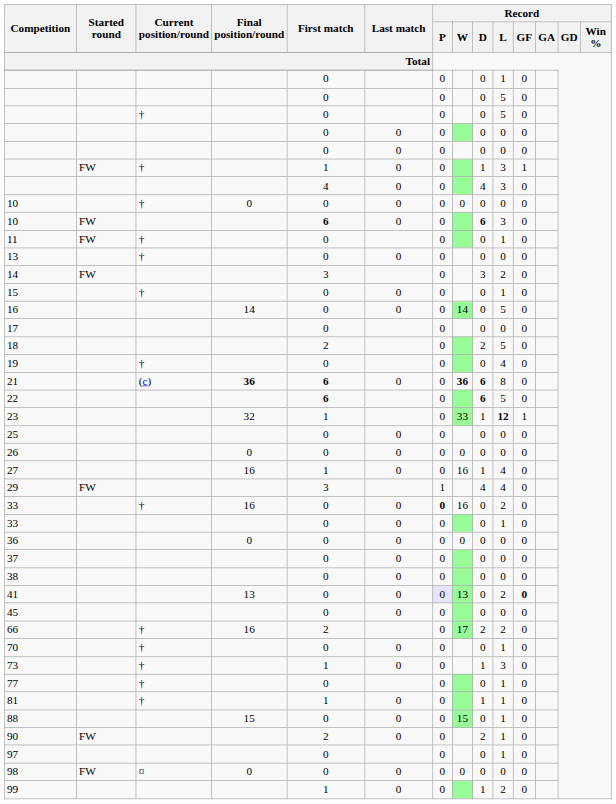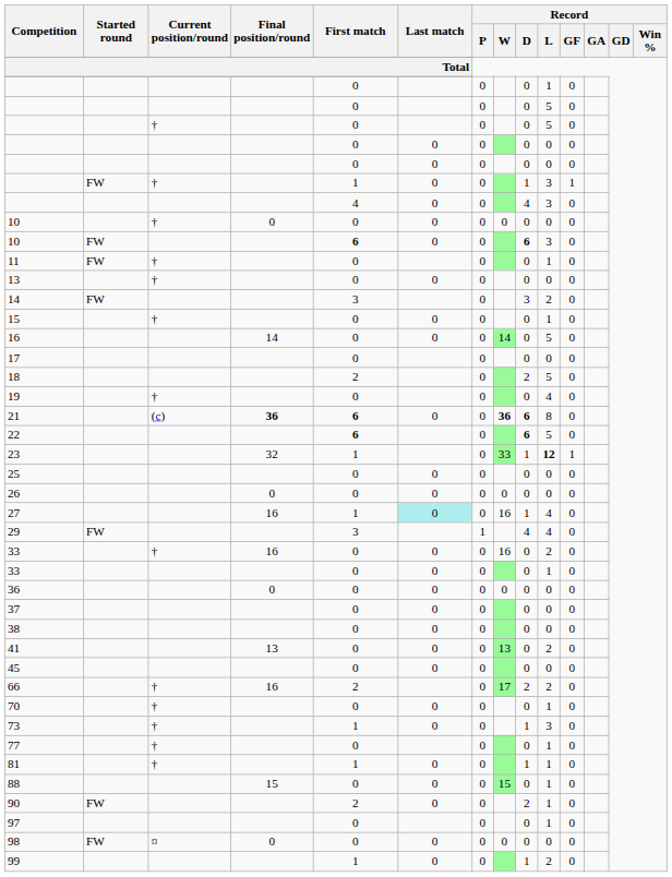27 | Last match: no background -> paleturquoise background
33 / † | Record / P: bold -> normal
41 | Record / P: lavender background -> no background
41 | Record / GF: bold -> normal
